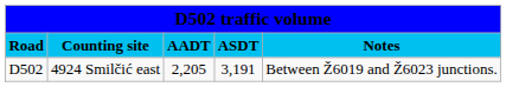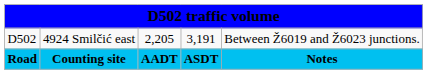rows swapped: Road <-> D502
